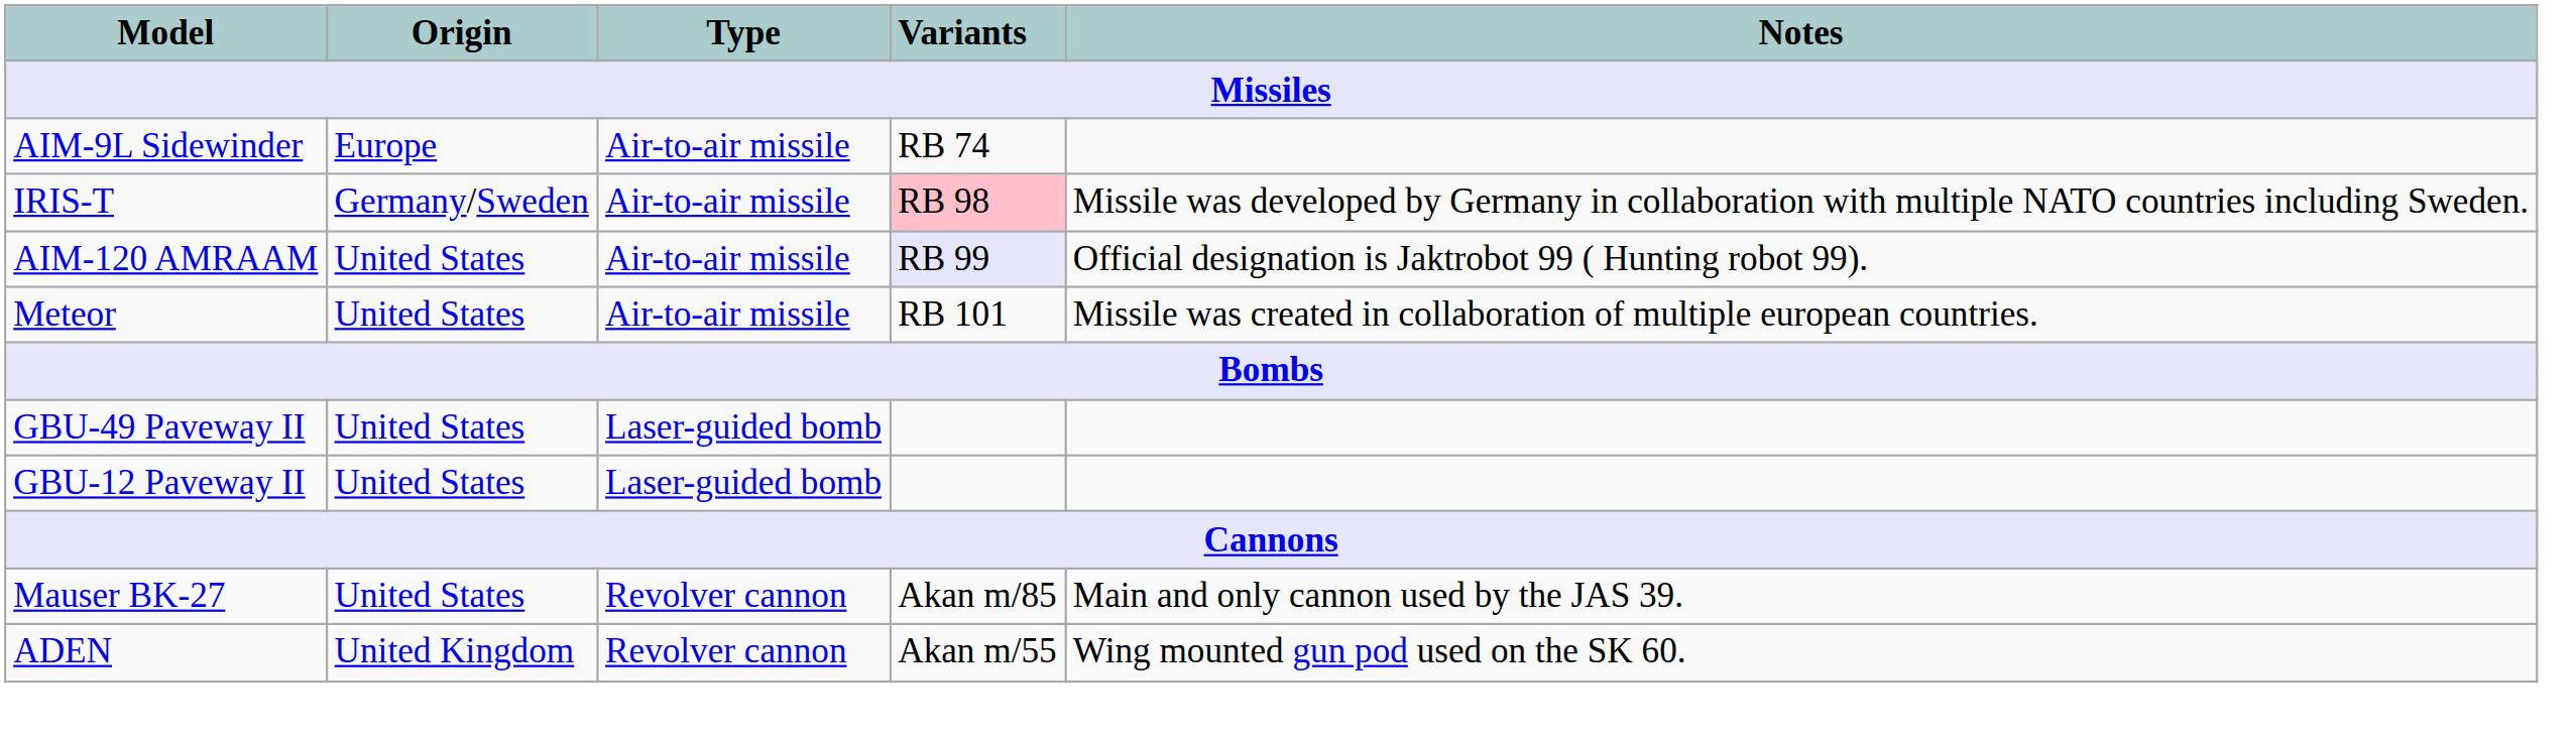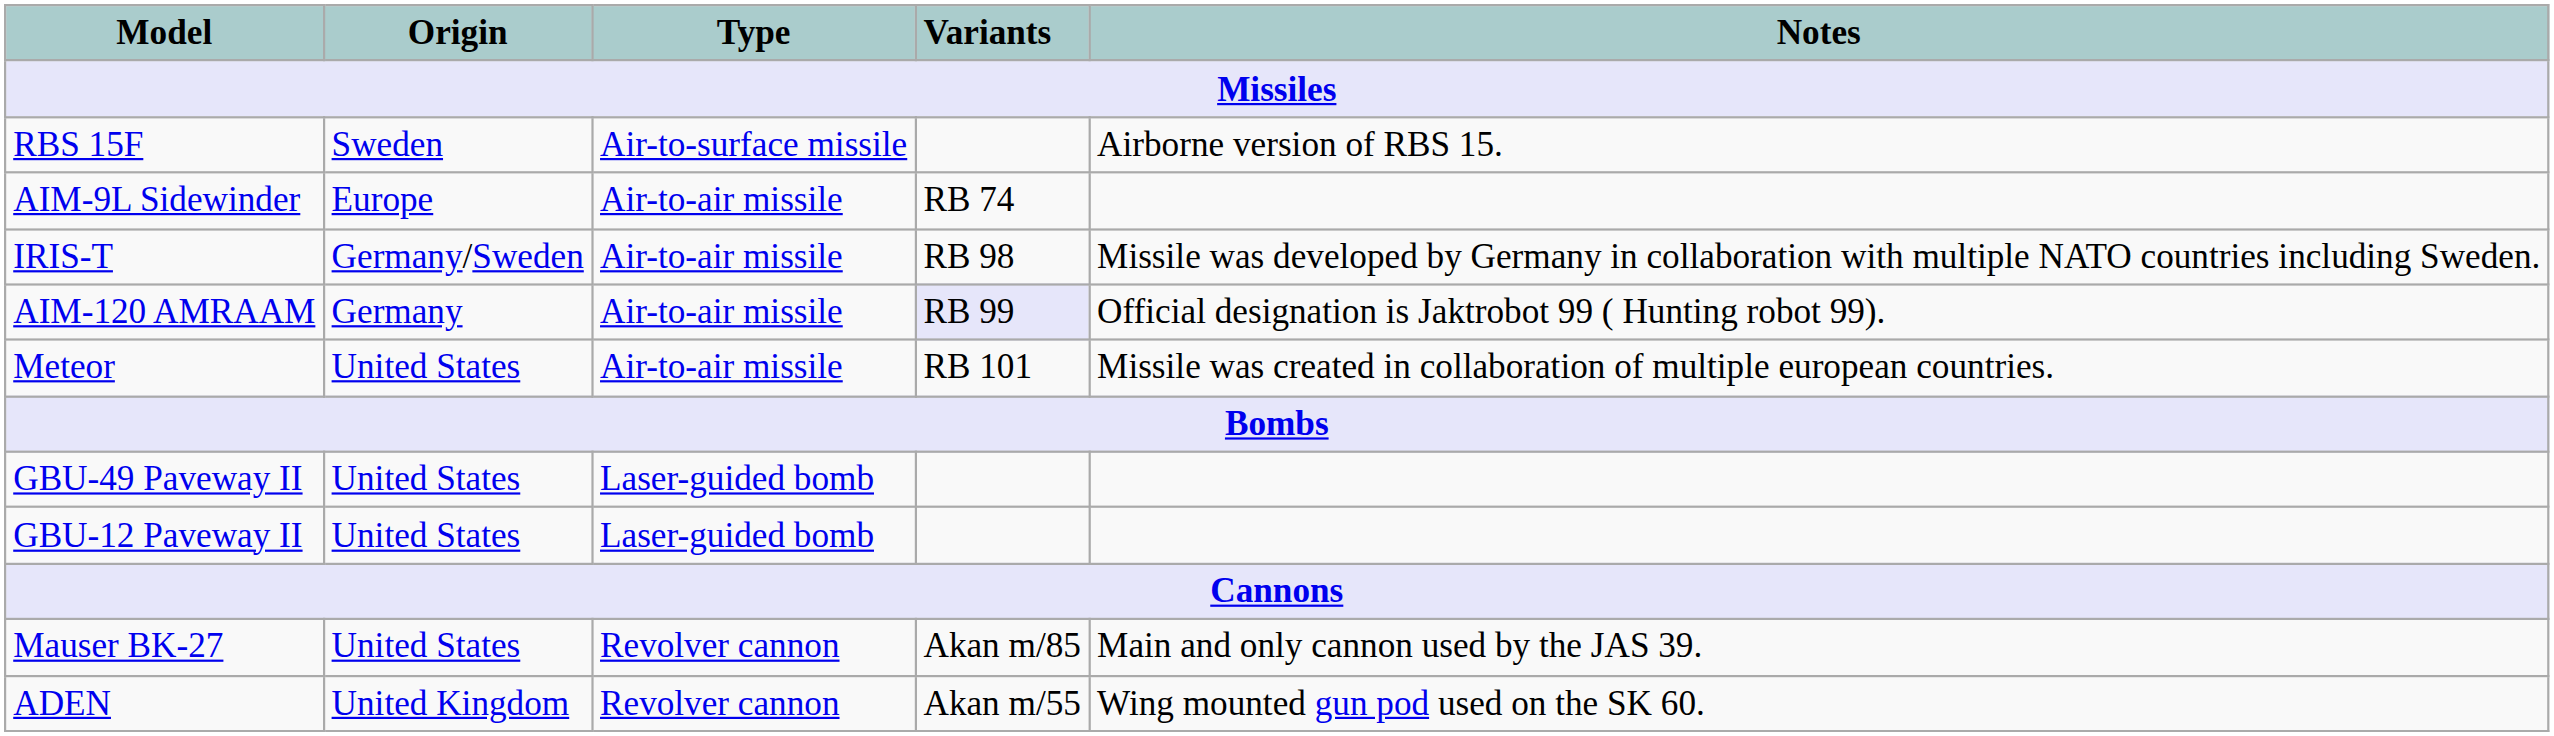+ row: RBS 15F | Sweden | Air-to-surface missile | Airborne version of RBS 15.
IRIS-T | Variants: pink background -> no background
AIM-120 AMRAAM | Origin: United States -> Germany
